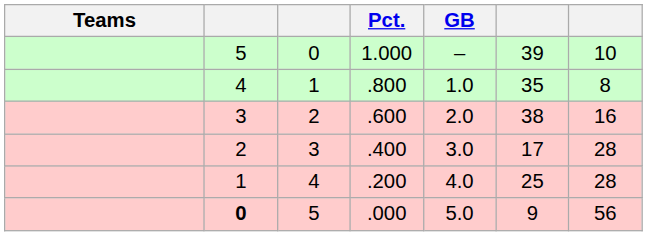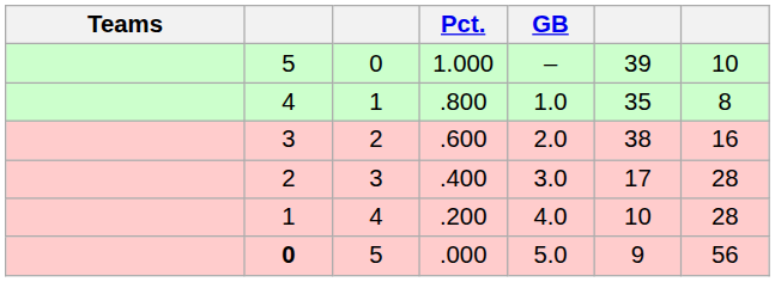row 6 | column 6: 25 -> 10
